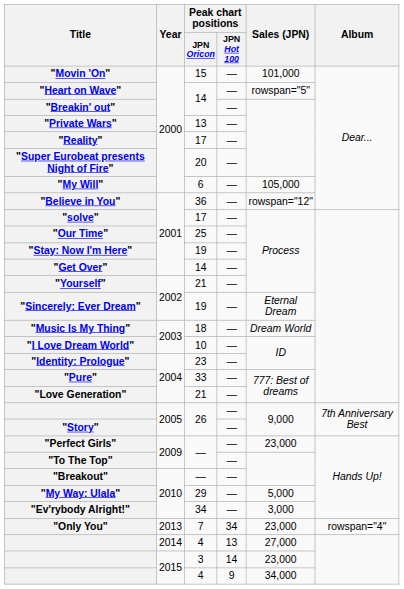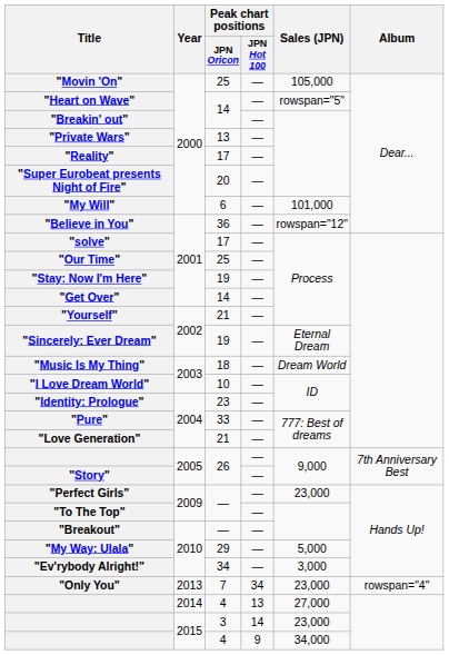"Movin 'On" | Peak chart positions / JPN Oricon: 15 -> 25
"Movin 'On" | Sales (JPN): 101,000 -> 105,000
"My Will" | Sales (JPN): 105,000 -> 101,000
